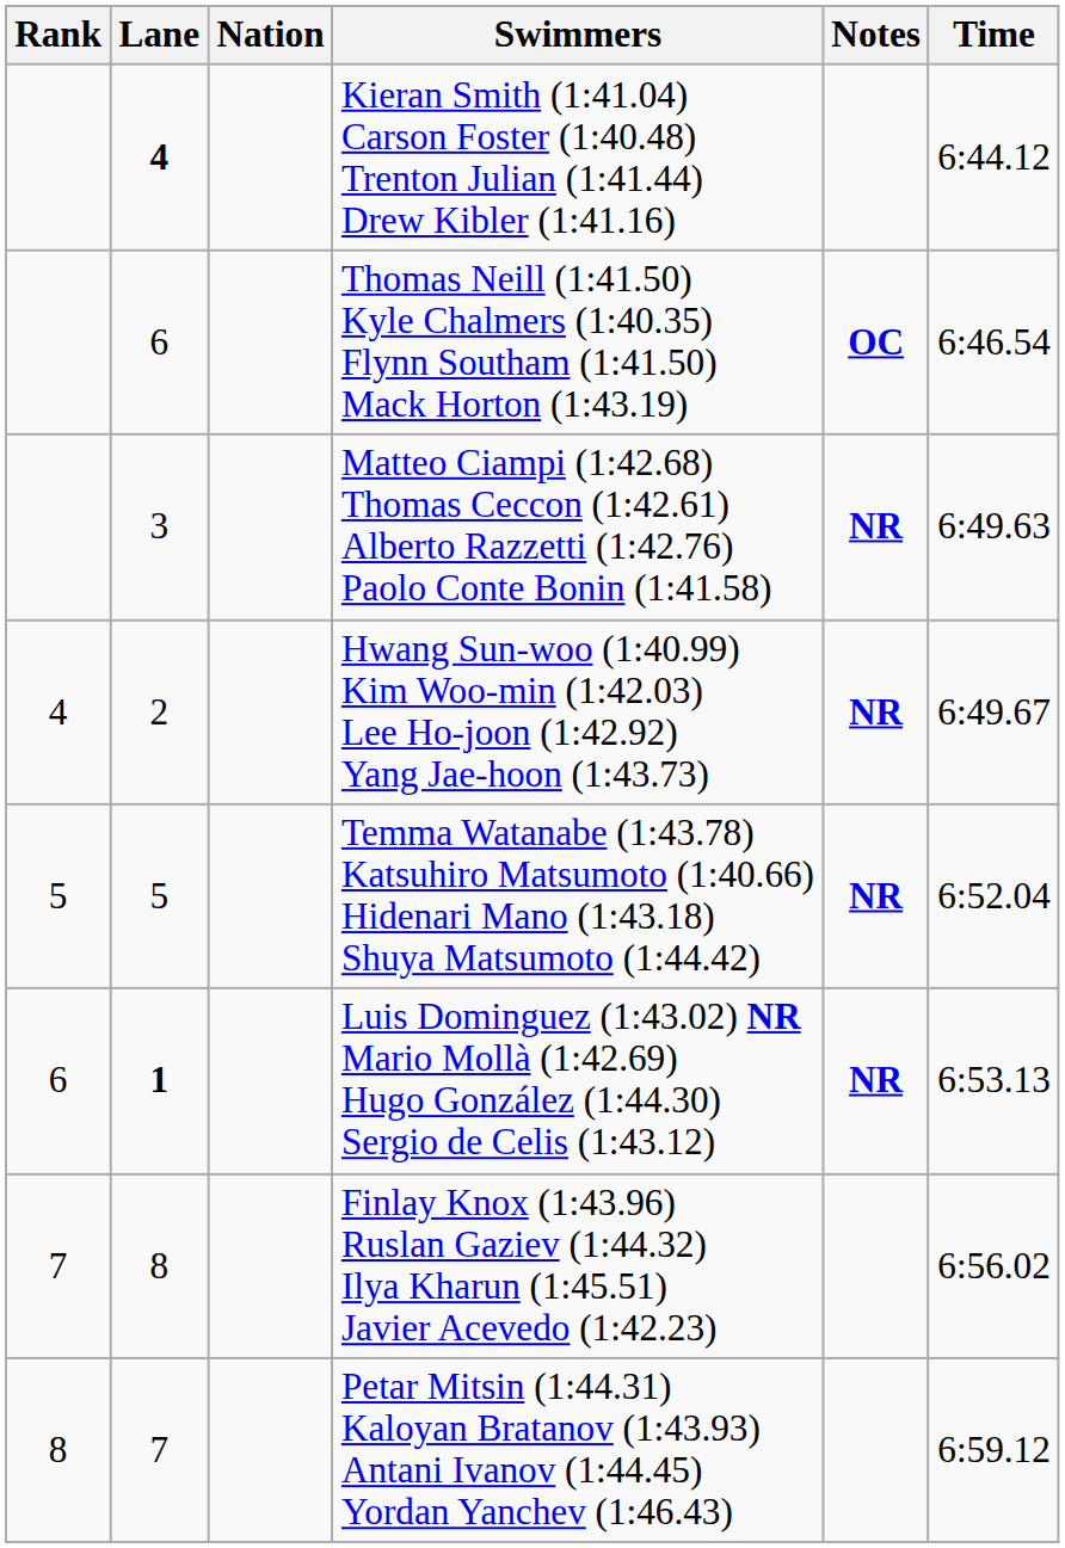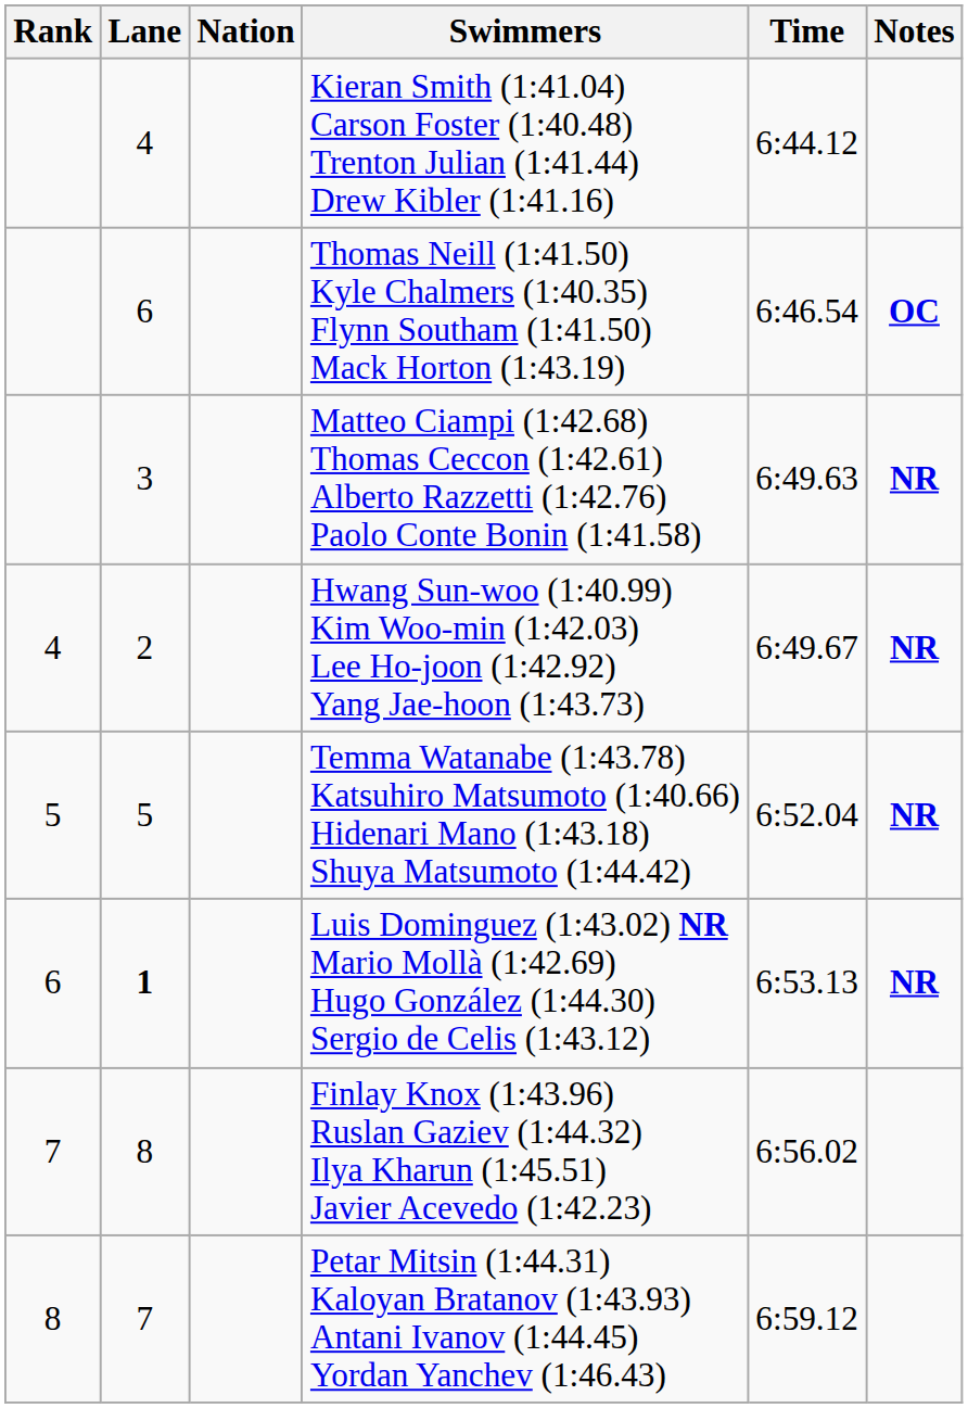columns swapped: Time <-> Notes
row 2 | Lane: bold -> normal
